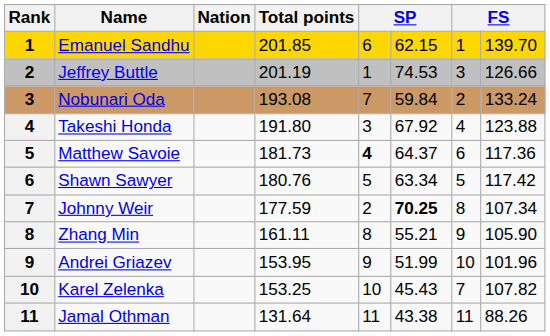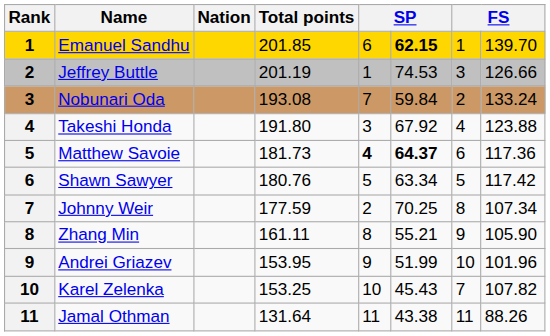Emanuel Sandhu | column 6: normal -> bold
Matthew Savoie | column 6: normal -> bold
Johnny Weir | column 6: bold -> normal
